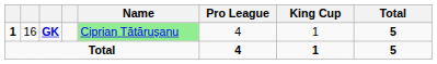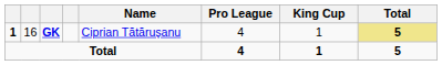row 2 | Name: lightgreen background -> no background
row 2 | Total: no background -> khaki background
